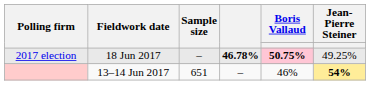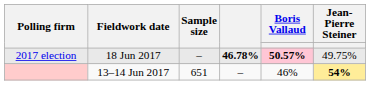2017 election | Boris Vallaud: 50.75% -> 50.57%
2017 election | Jean-Pierre Steiner: 49.25% -> 49.75%
